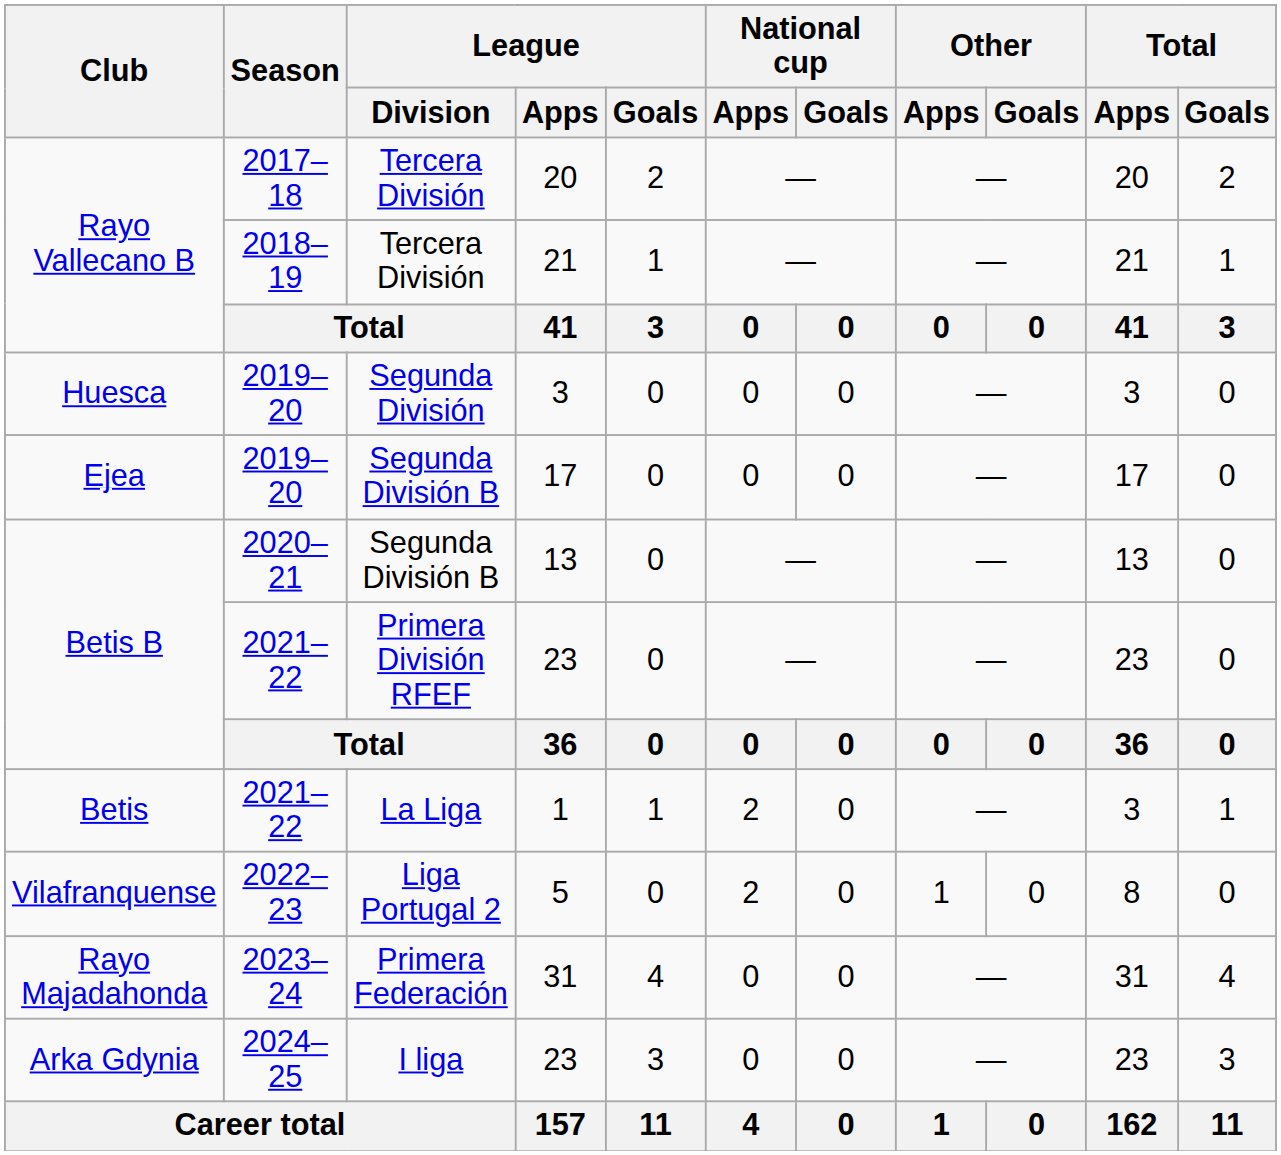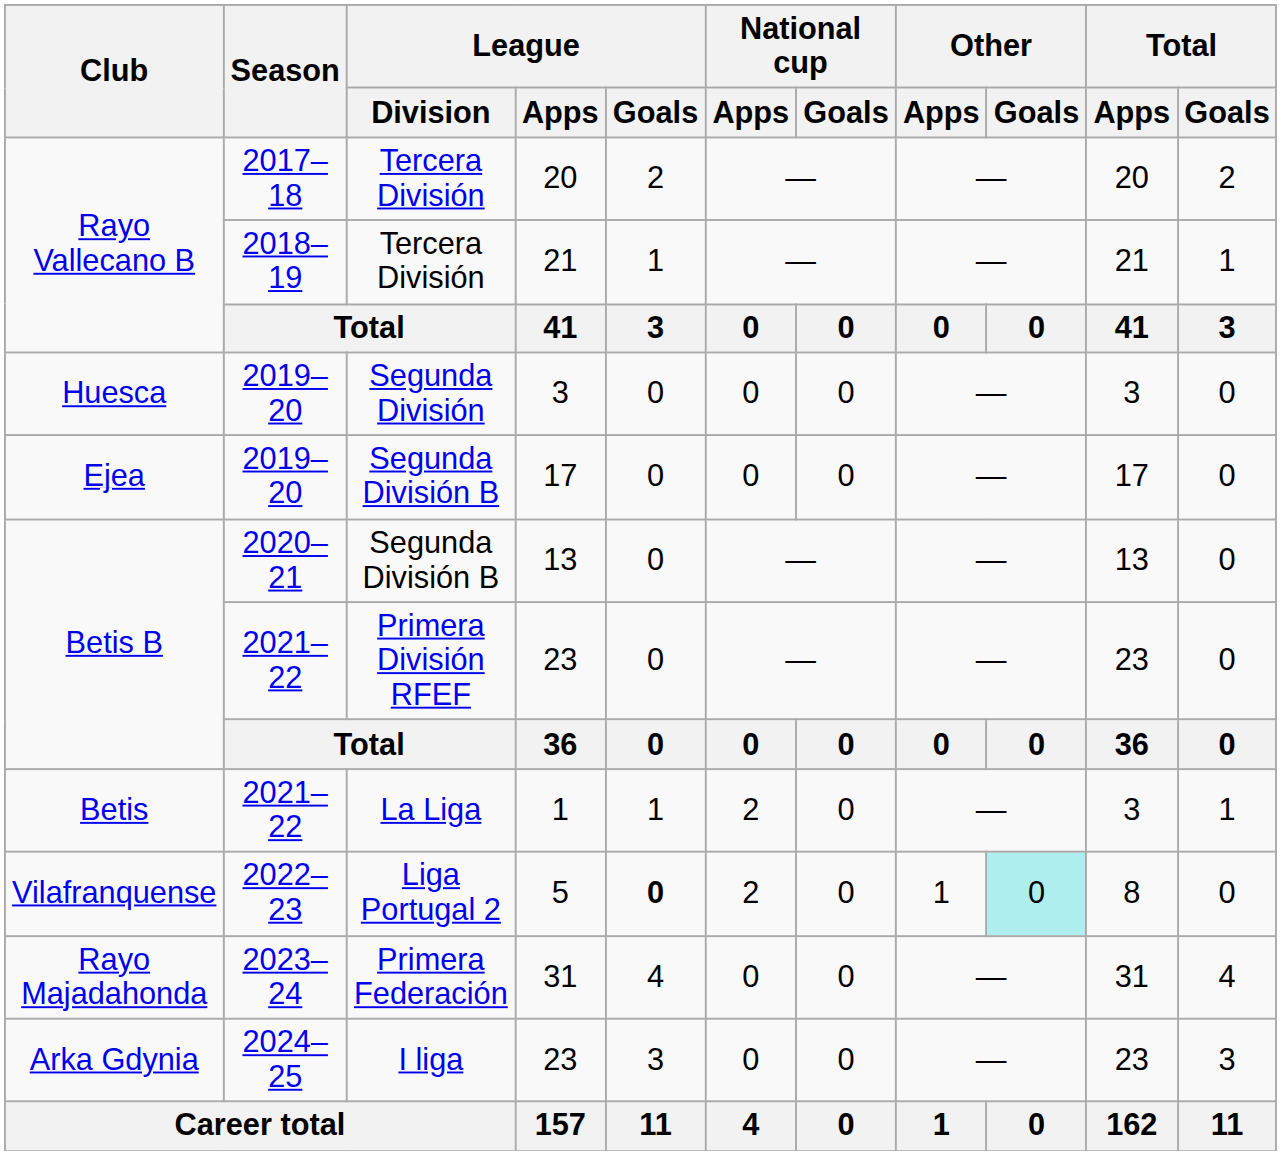5 | League / Goals: normal -> bold
5 | Other / Goals: no background -> paleturquoise background
